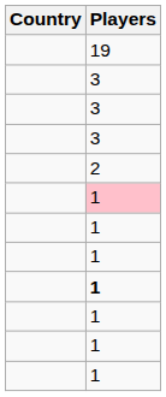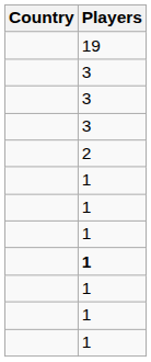row 7 | Players: pink background -> no background
